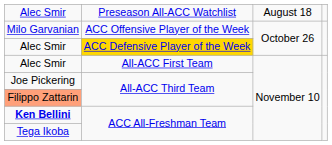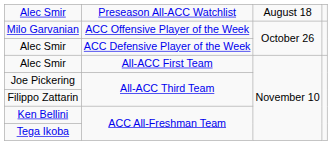Alec Smir / ACC Defensive Player of the Week | column 2: gold background -> no background
Filippo Zattarin | column 1: lightsalmon background -> no background
Ken Bellini | column 1: bold -> normal
